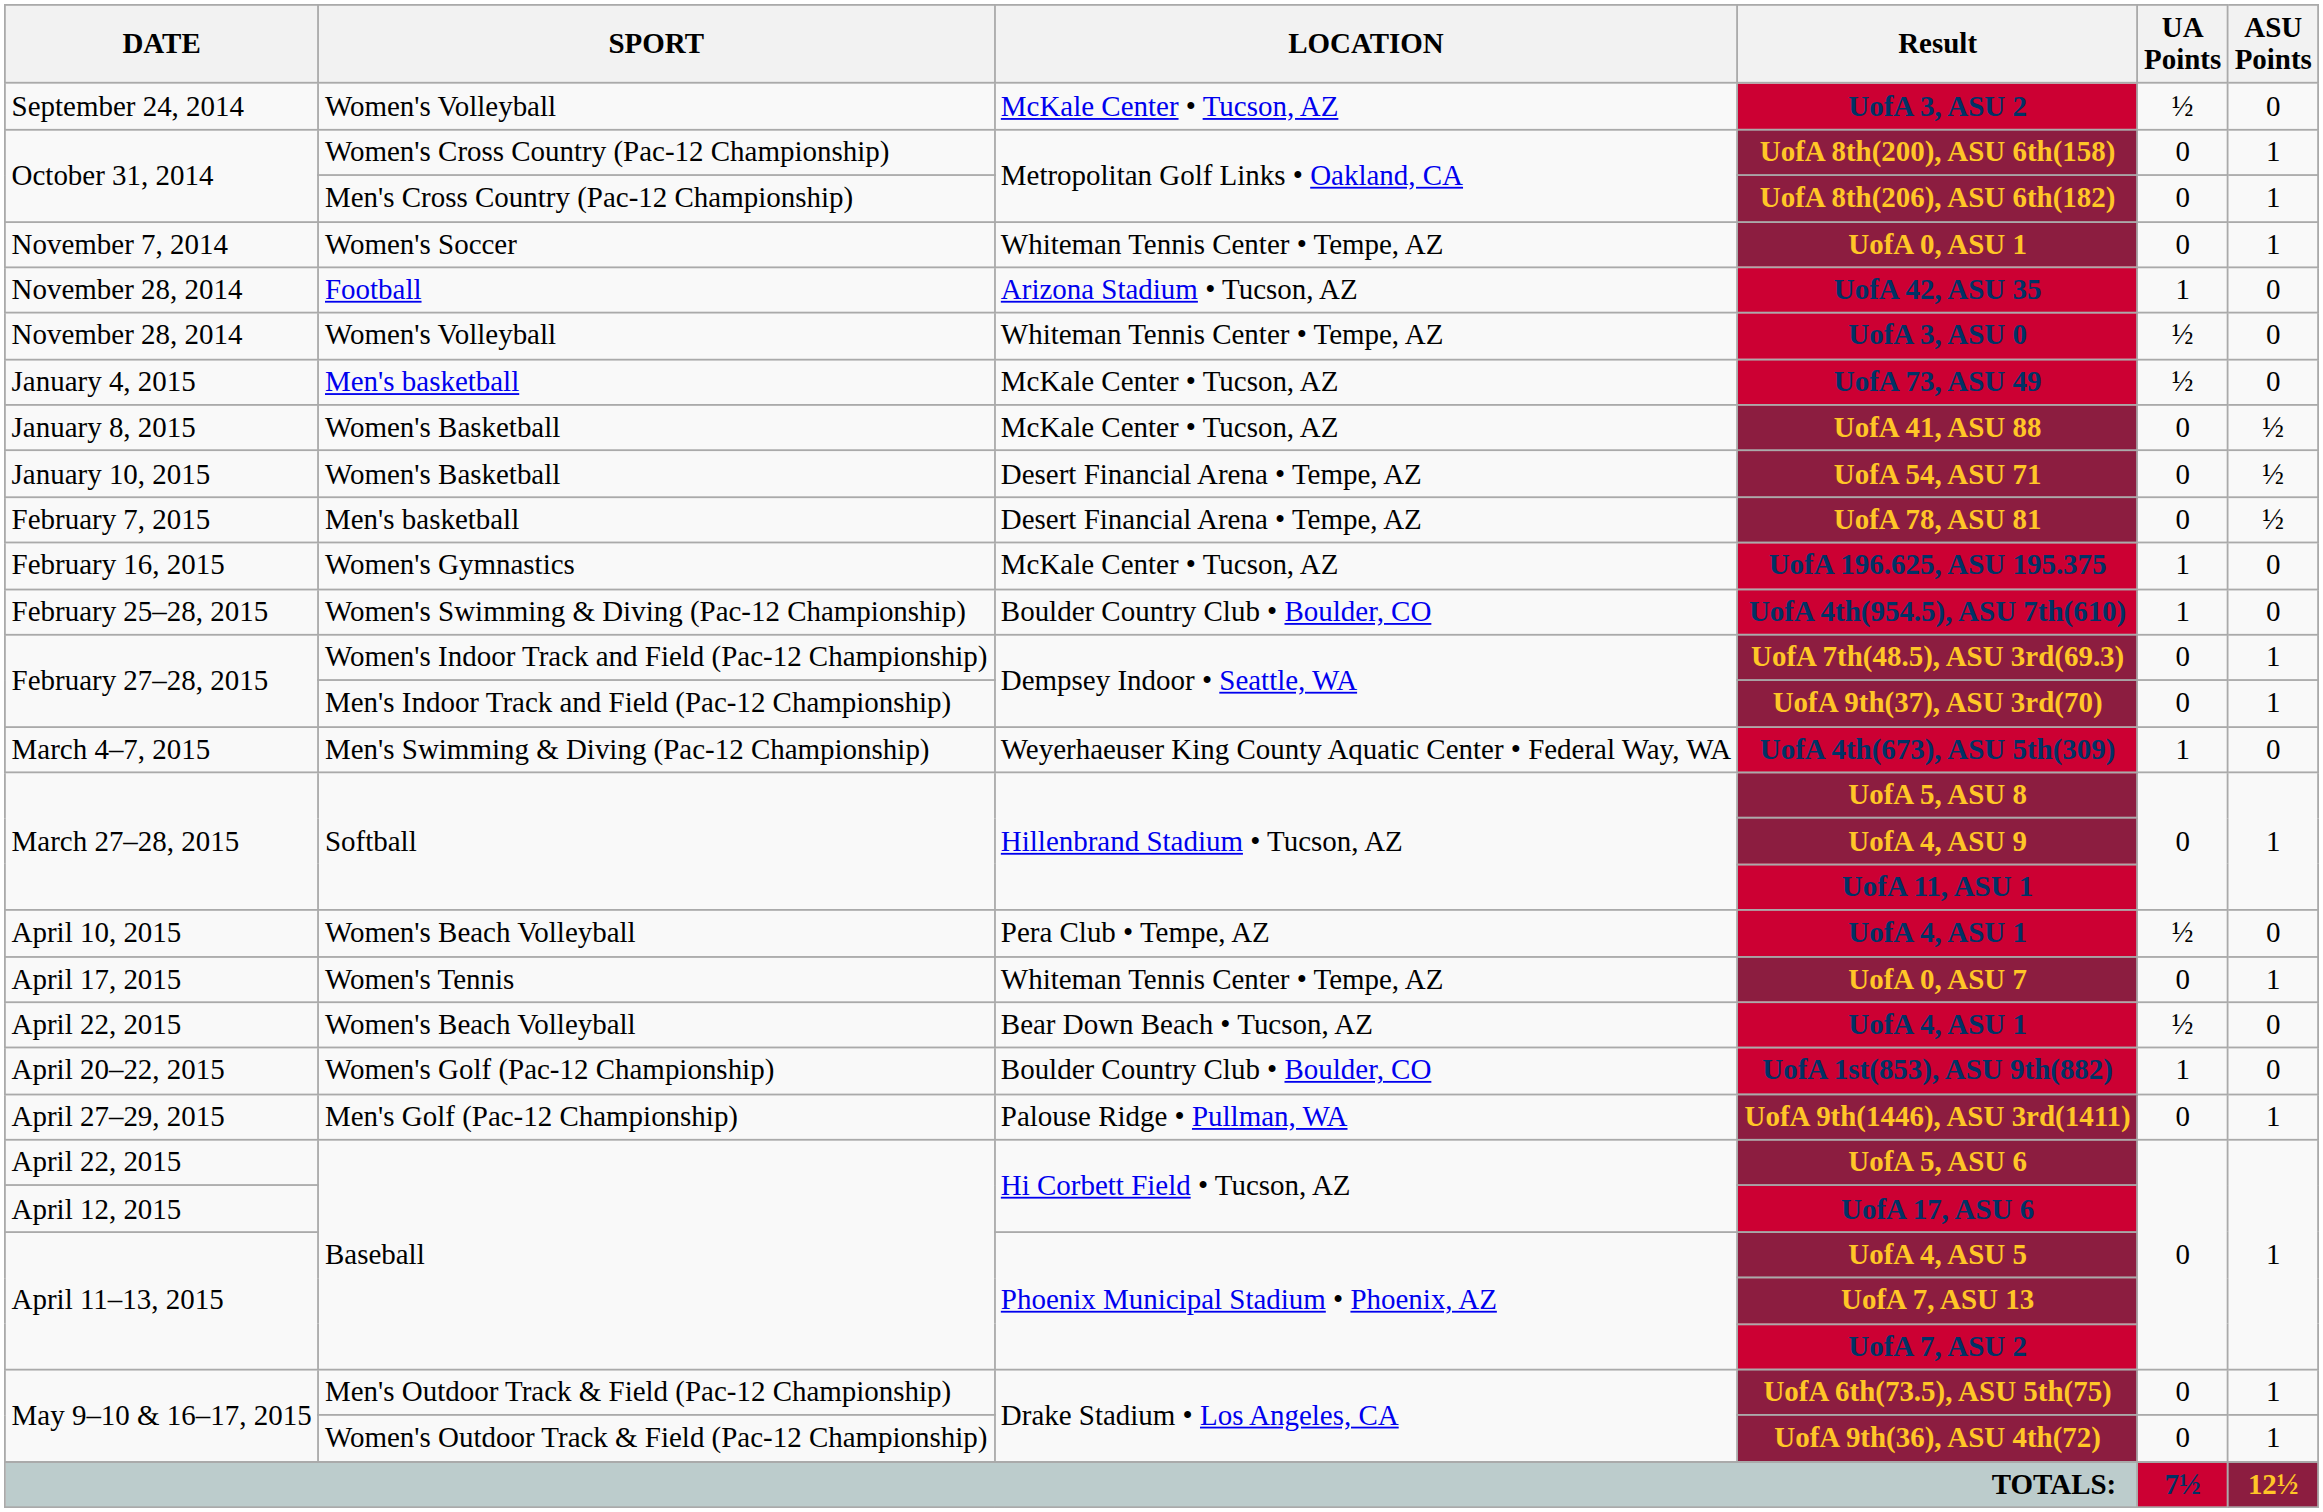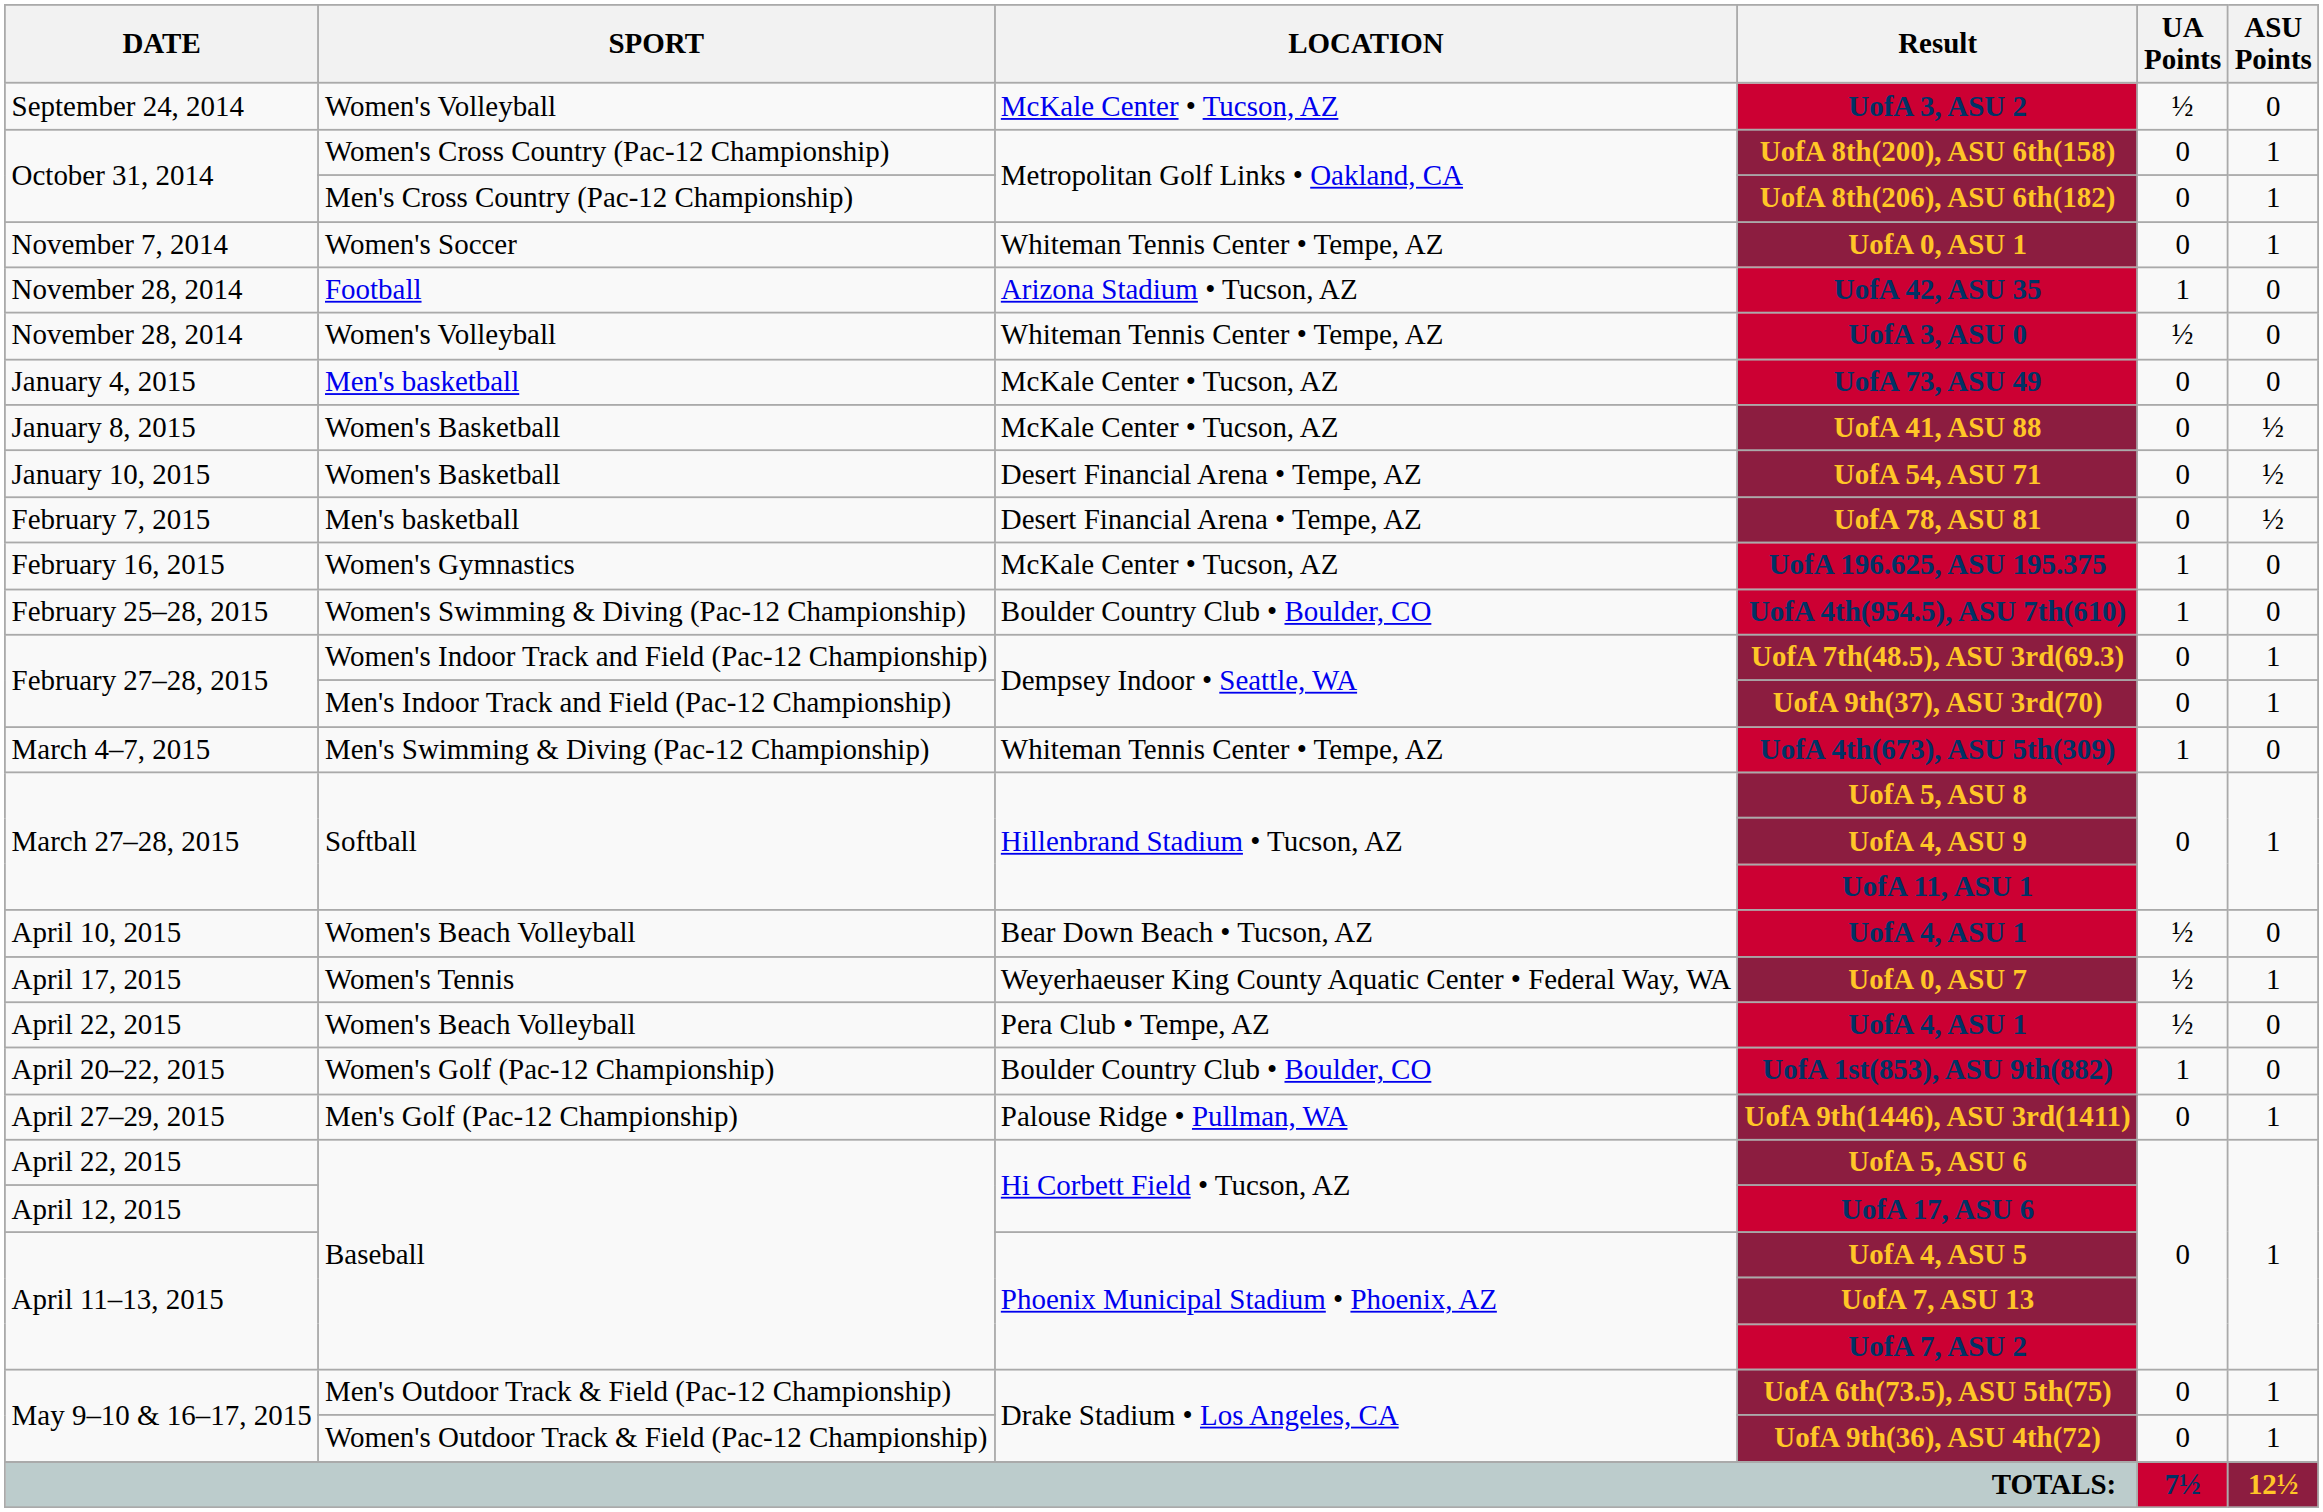UofA 73, ASU 49 | UA Points: ½ -> 0
UofA 4th(673), ASU 5th(309) | LOCATION: Weyerhaeuser King County Aquatic Center • Federal Way, WA -> Whiteman Tennis Center • Tempe, AZ
April 10, 2015 / UofA 4, ASU 1 | LOCATION: Pera Club • Tempe, AZ -> Bear Down Beach • Tucson, AZ
UofA 0, ASU 7 | LOCATION: Whiteman Tennis Center • Tempe, AZ -> Weyerhaeuser King County Aquatic Center • Federal Way, WA
UofA 0, ASU 7 | UA Points: 0 -> ½
April 22, 2015 / UofA 4, ASU 1 | LOCATION: Bear Down Beach • Tucson, AZ -> Pera Club • Tempe, AZ
